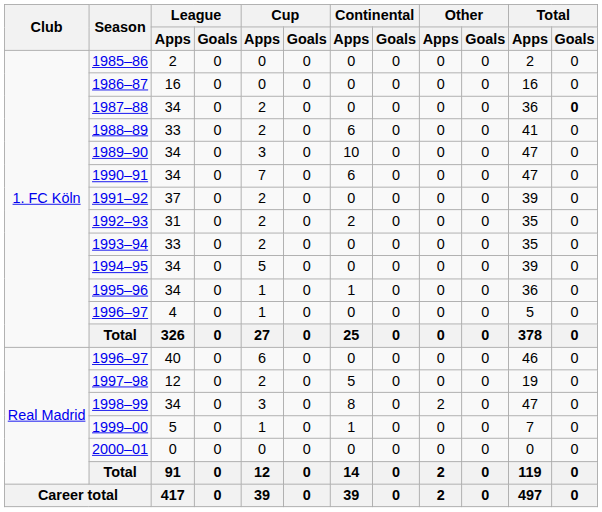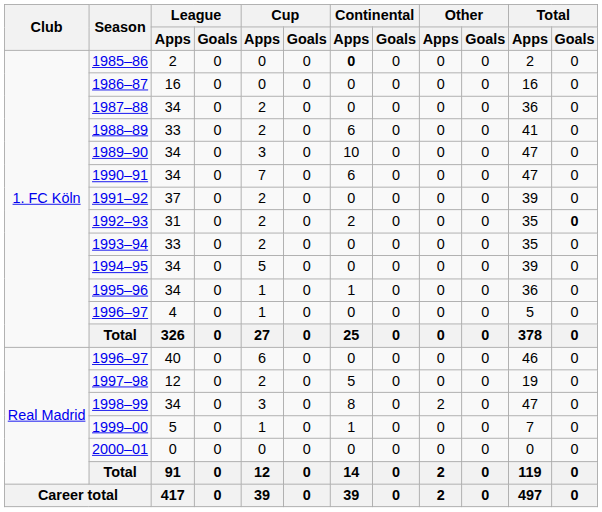1985–86 | Continental / Apps: normal -> bold
1987–88 | Total / Goals: bold -> normal
1992–93 | Total / Goals: normal -> bold
